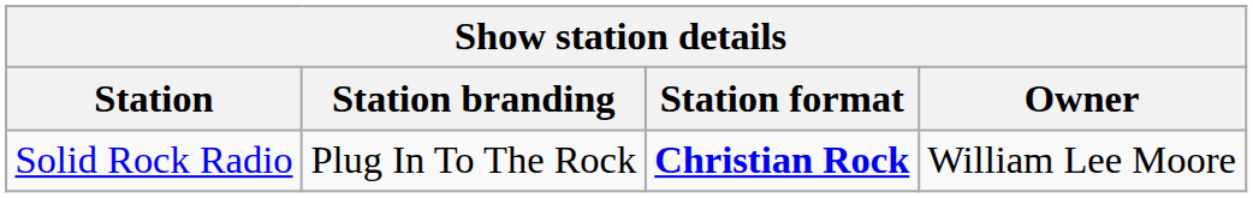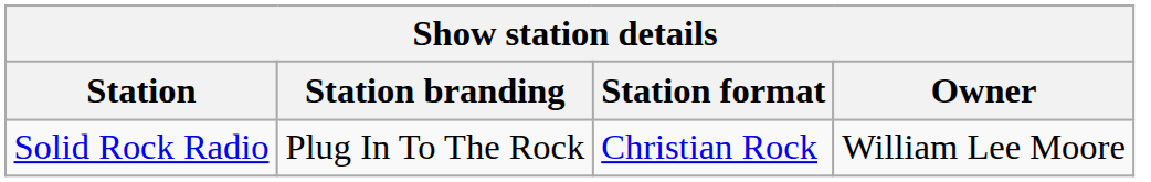Solid Rock Radio | Station format: bold -> normal
